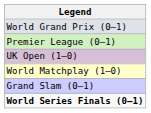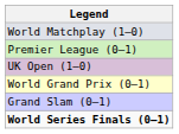row 2 | column 1: World Grand Prix (0–1) -> World Matchplay (1–0)
row 5 | column 1: World Matchplay (1–0) -> World Grand Prix (0–1)
